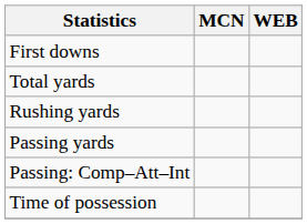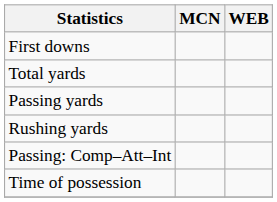rows swapped: Rushing yards <-> Passing yards
